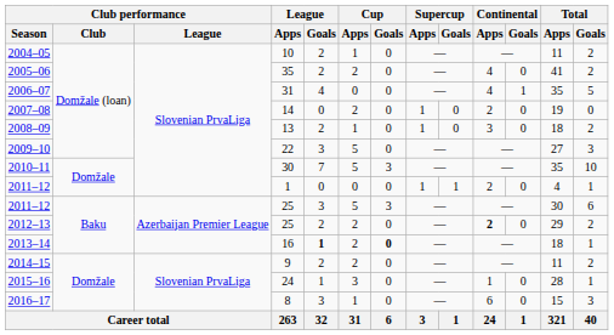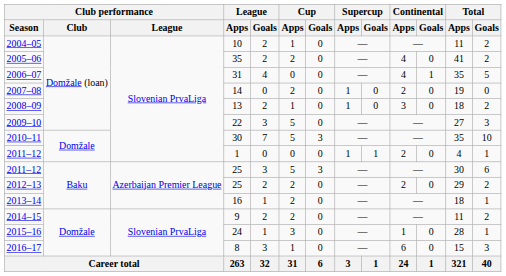2012–13 | Continental / Apps: bold -> normal
2013–14 | League / Goals: bold -> normal
2013–14 | Cup / Goals: bold -> normal
